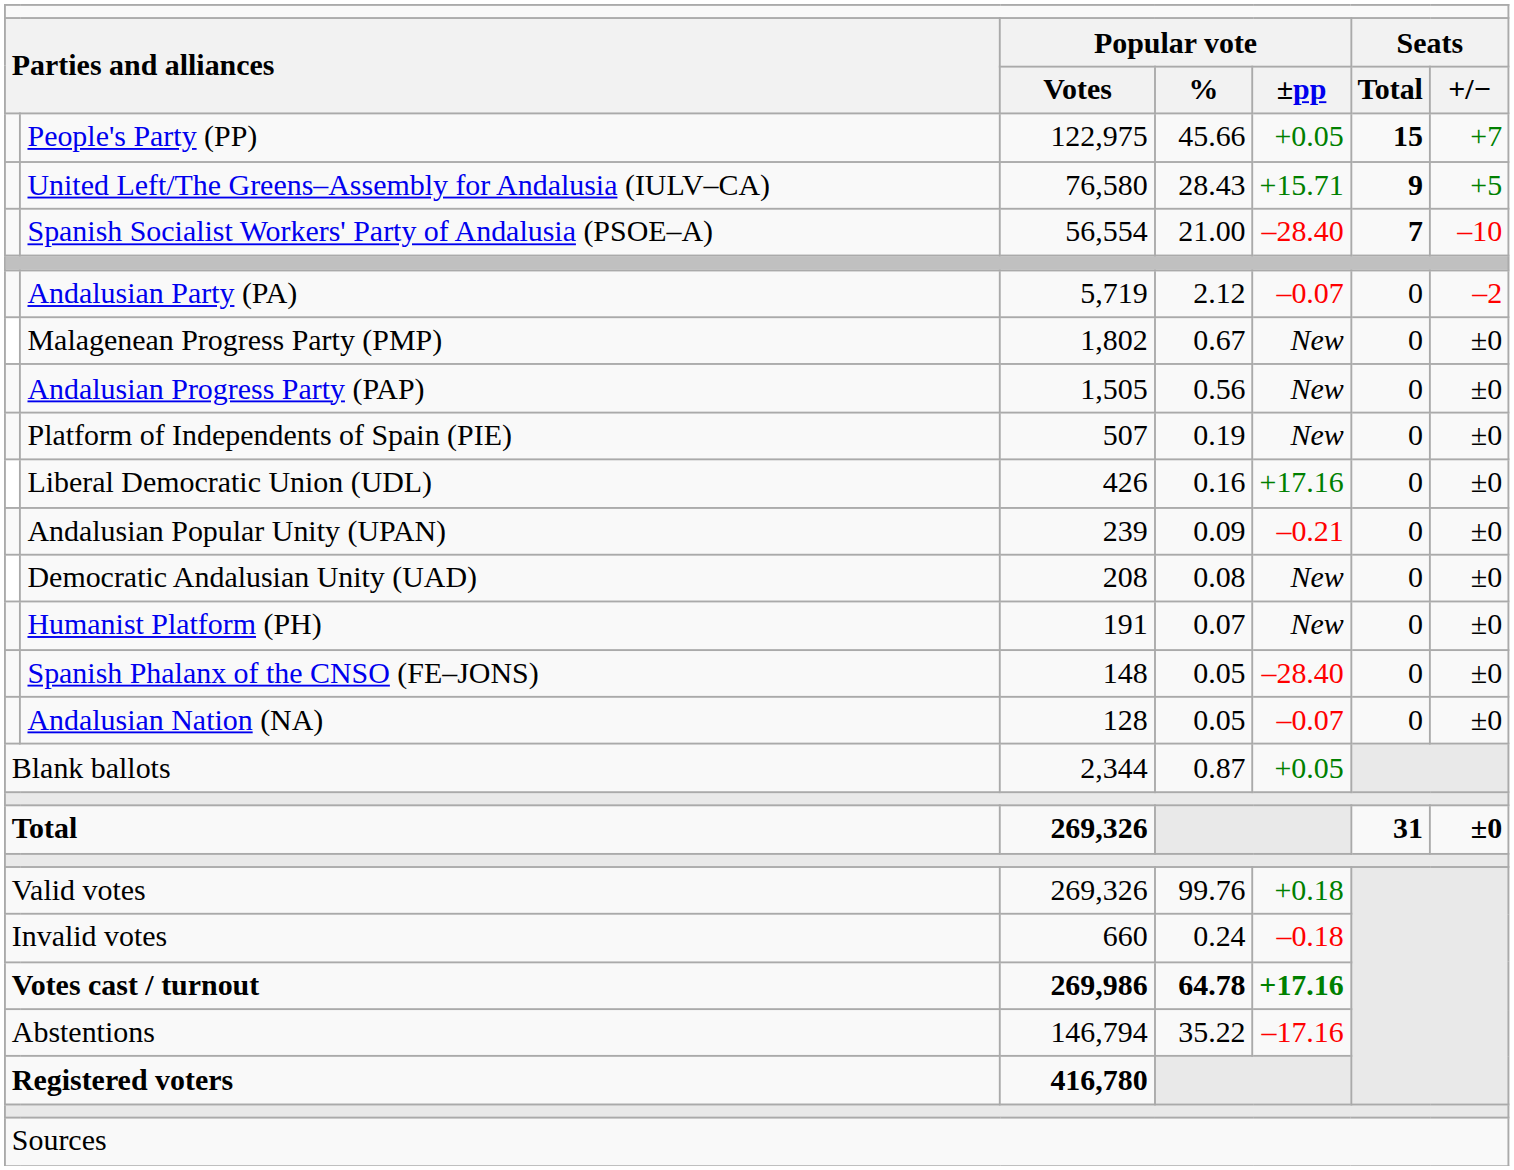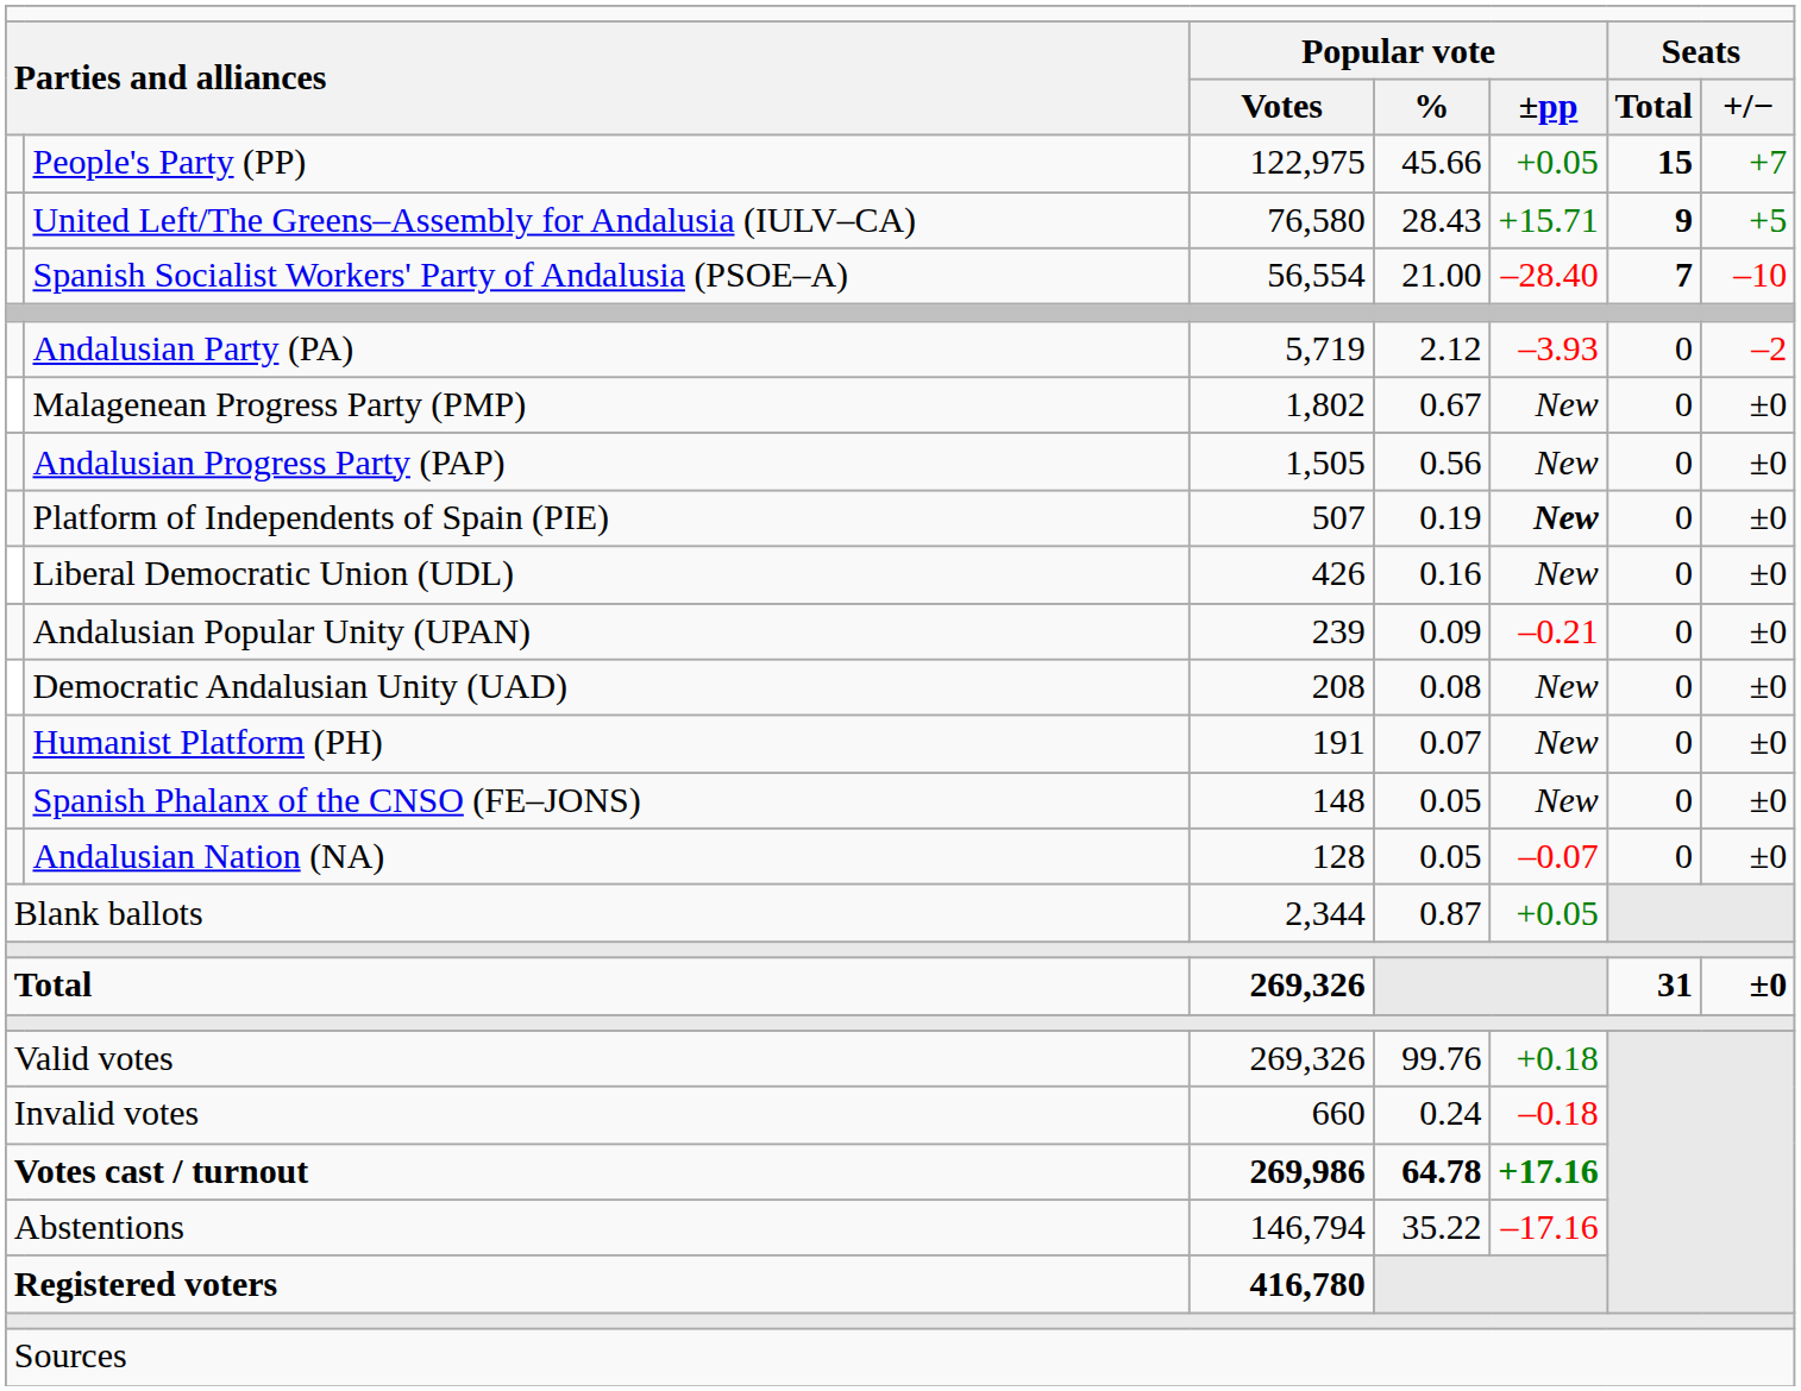Andalusian Party (PA) | column 5: –0.07 -> –3.93
Platform of Independents of Spain (PIE) | column 5: normal -> bold
Liberal Democratic Union (UDL) | column 5: +17.16 -> New
Spanish Phalanx of the CNSO (FE–JONS) | column 5: –28.40 -> New
